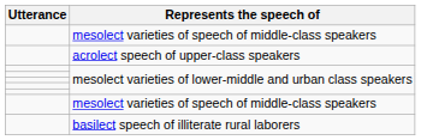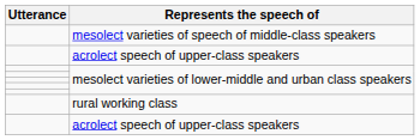row 9 | Represents the speech of: mesolect varieties of speech of middle-class speakers -> rural working class
row 10 | Represents the speech of: basilect speech of illiterate rural laborers -> acrolect speech of upper-class speakers
